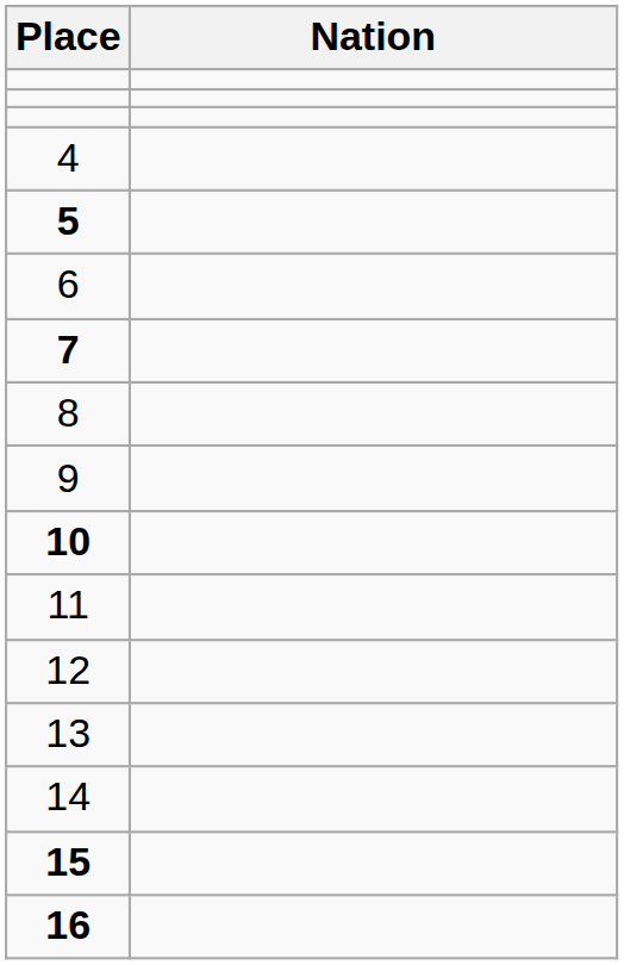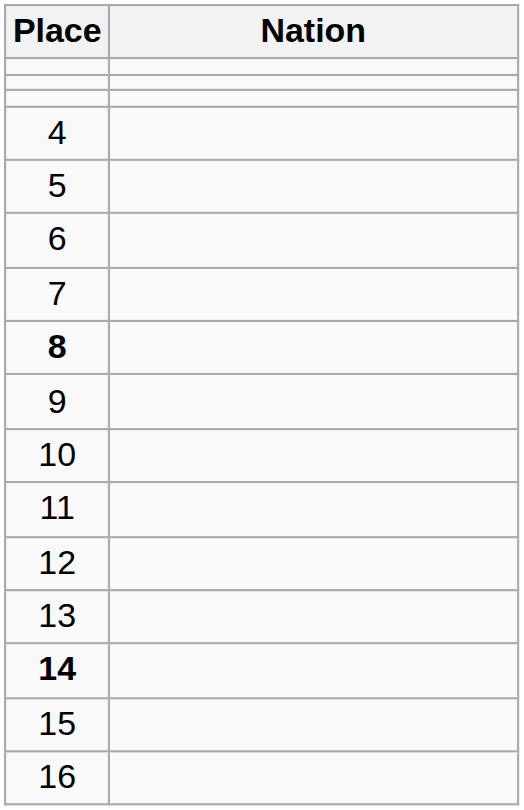row 6 | Place: bold -> normal
row 8 | Place: bold -> normal
row 9 | Place: normal -> bold
row 11 | Place: bold -> normal
row 15 | Place: normal -> bold
row 16 | Place: bold -> normal
row 17 | Place: bold -> normal
